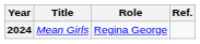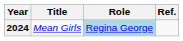row 2 | Role: no background -> lightblue background
